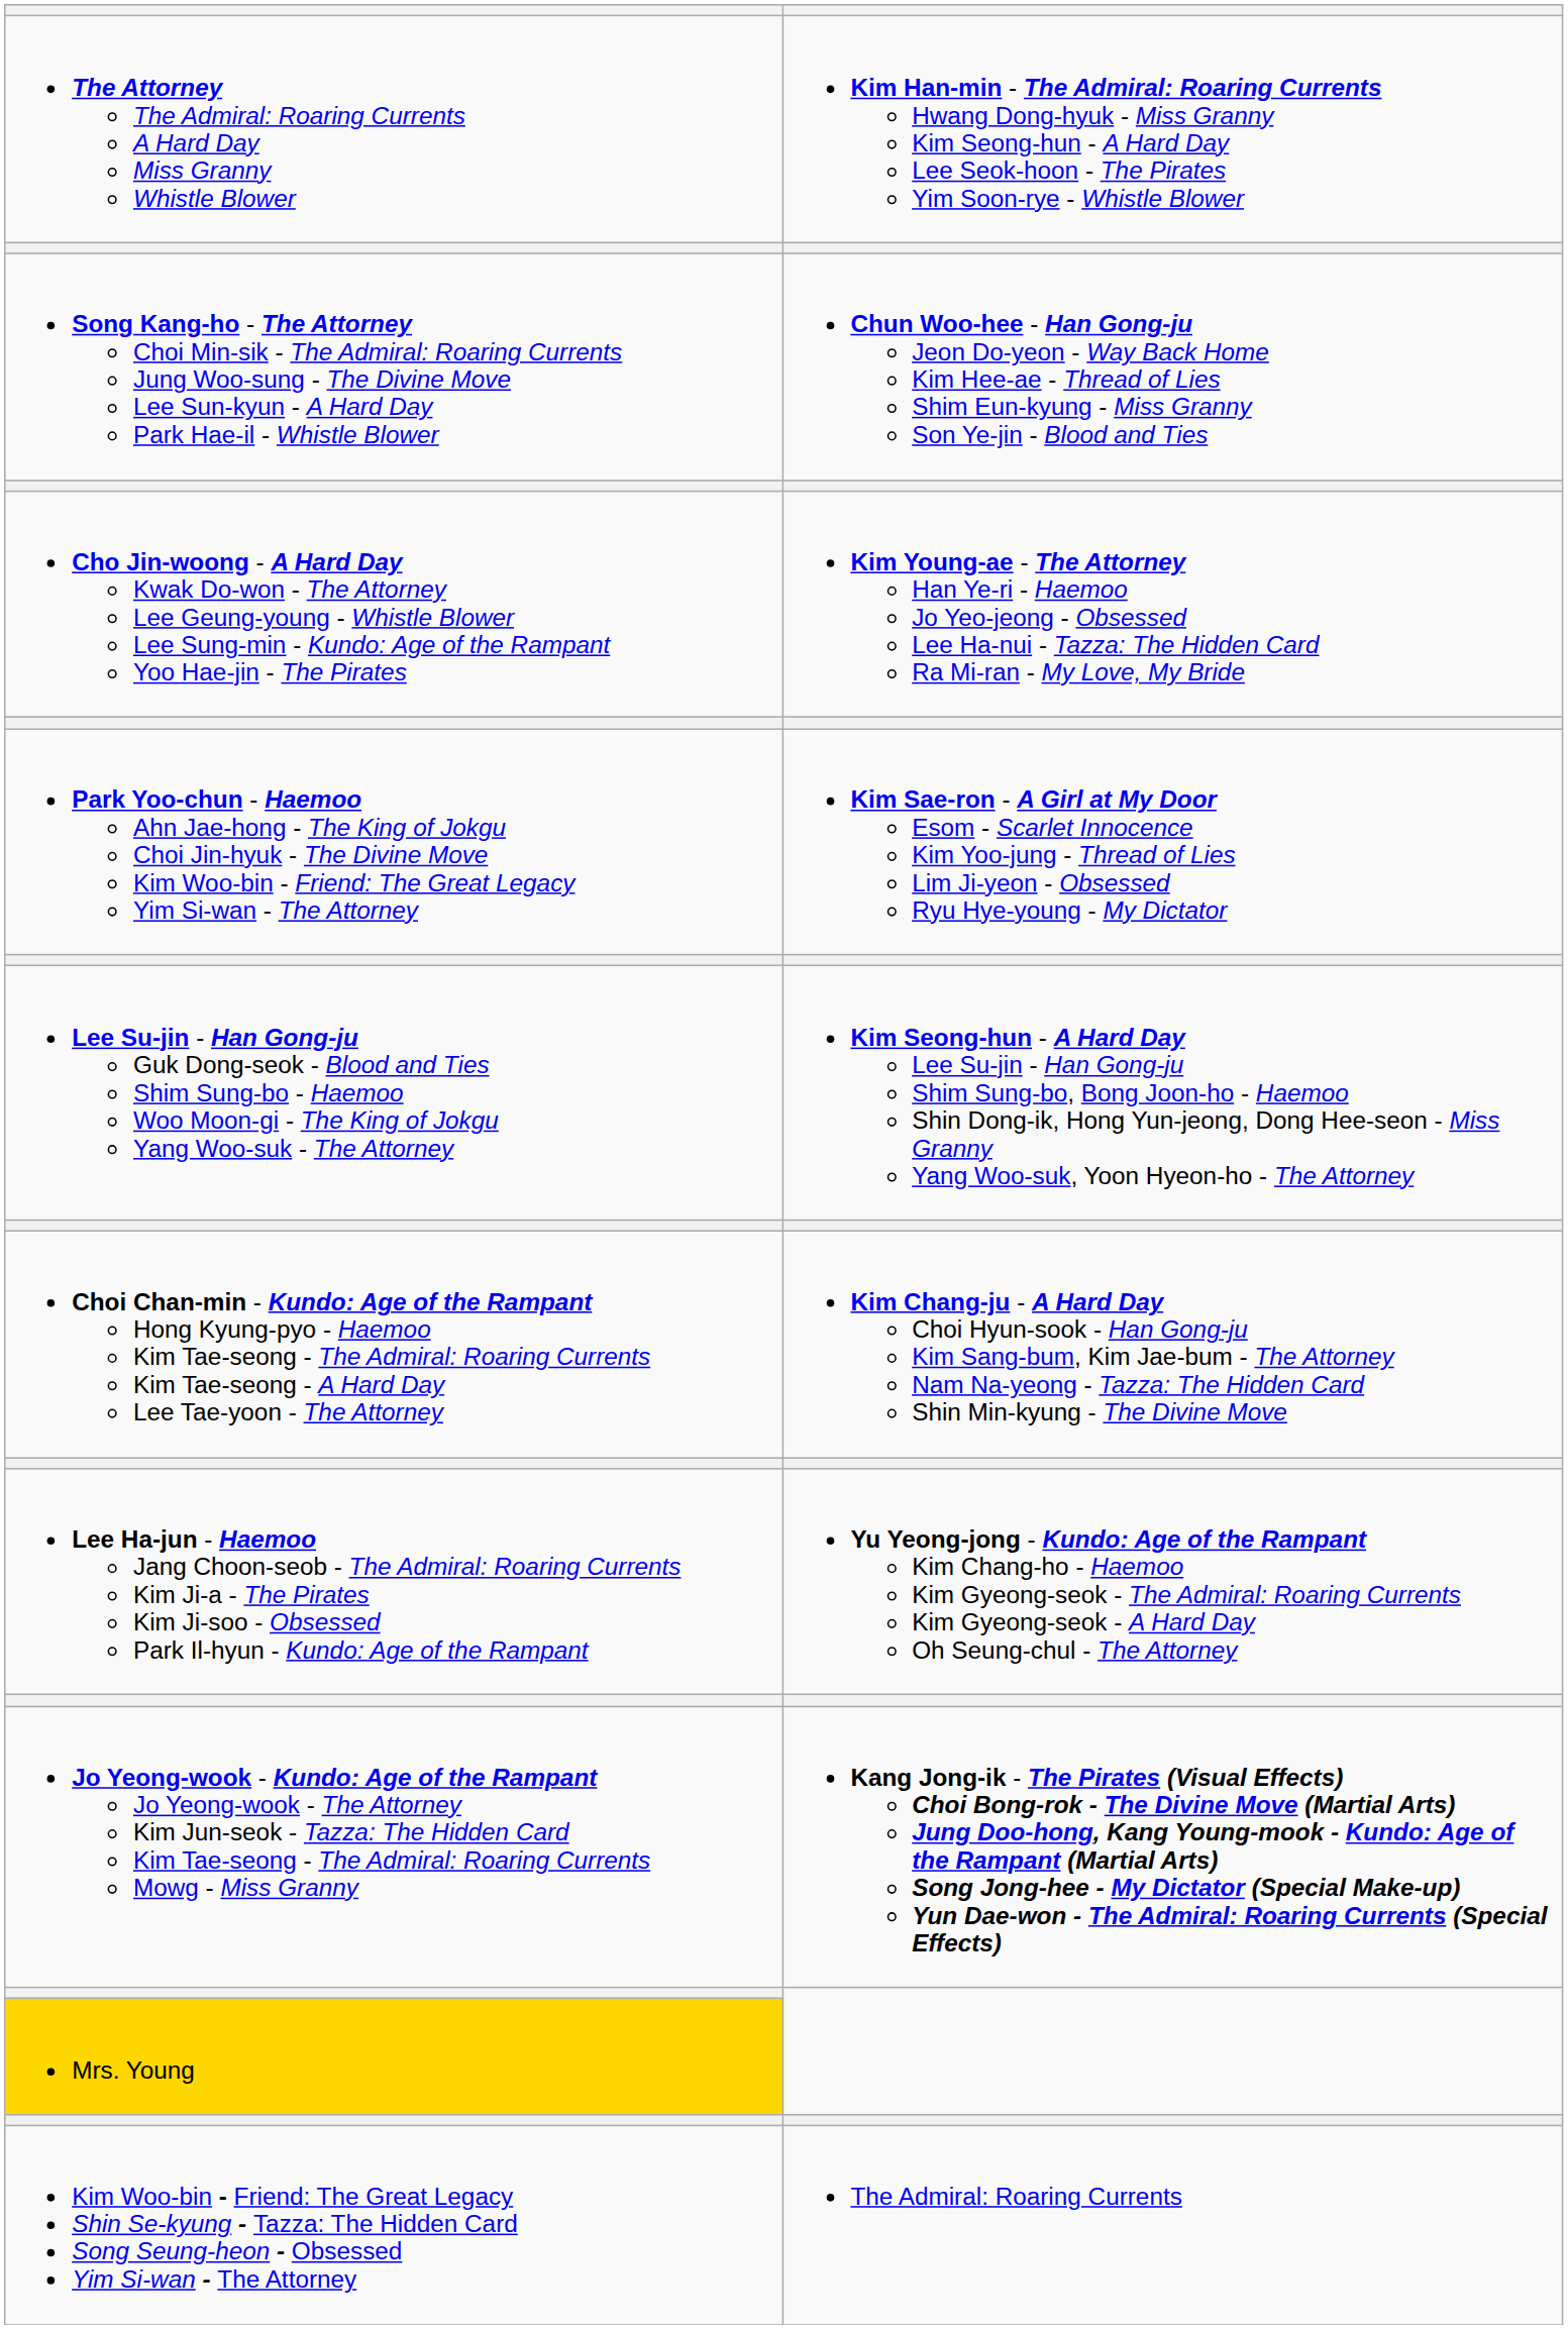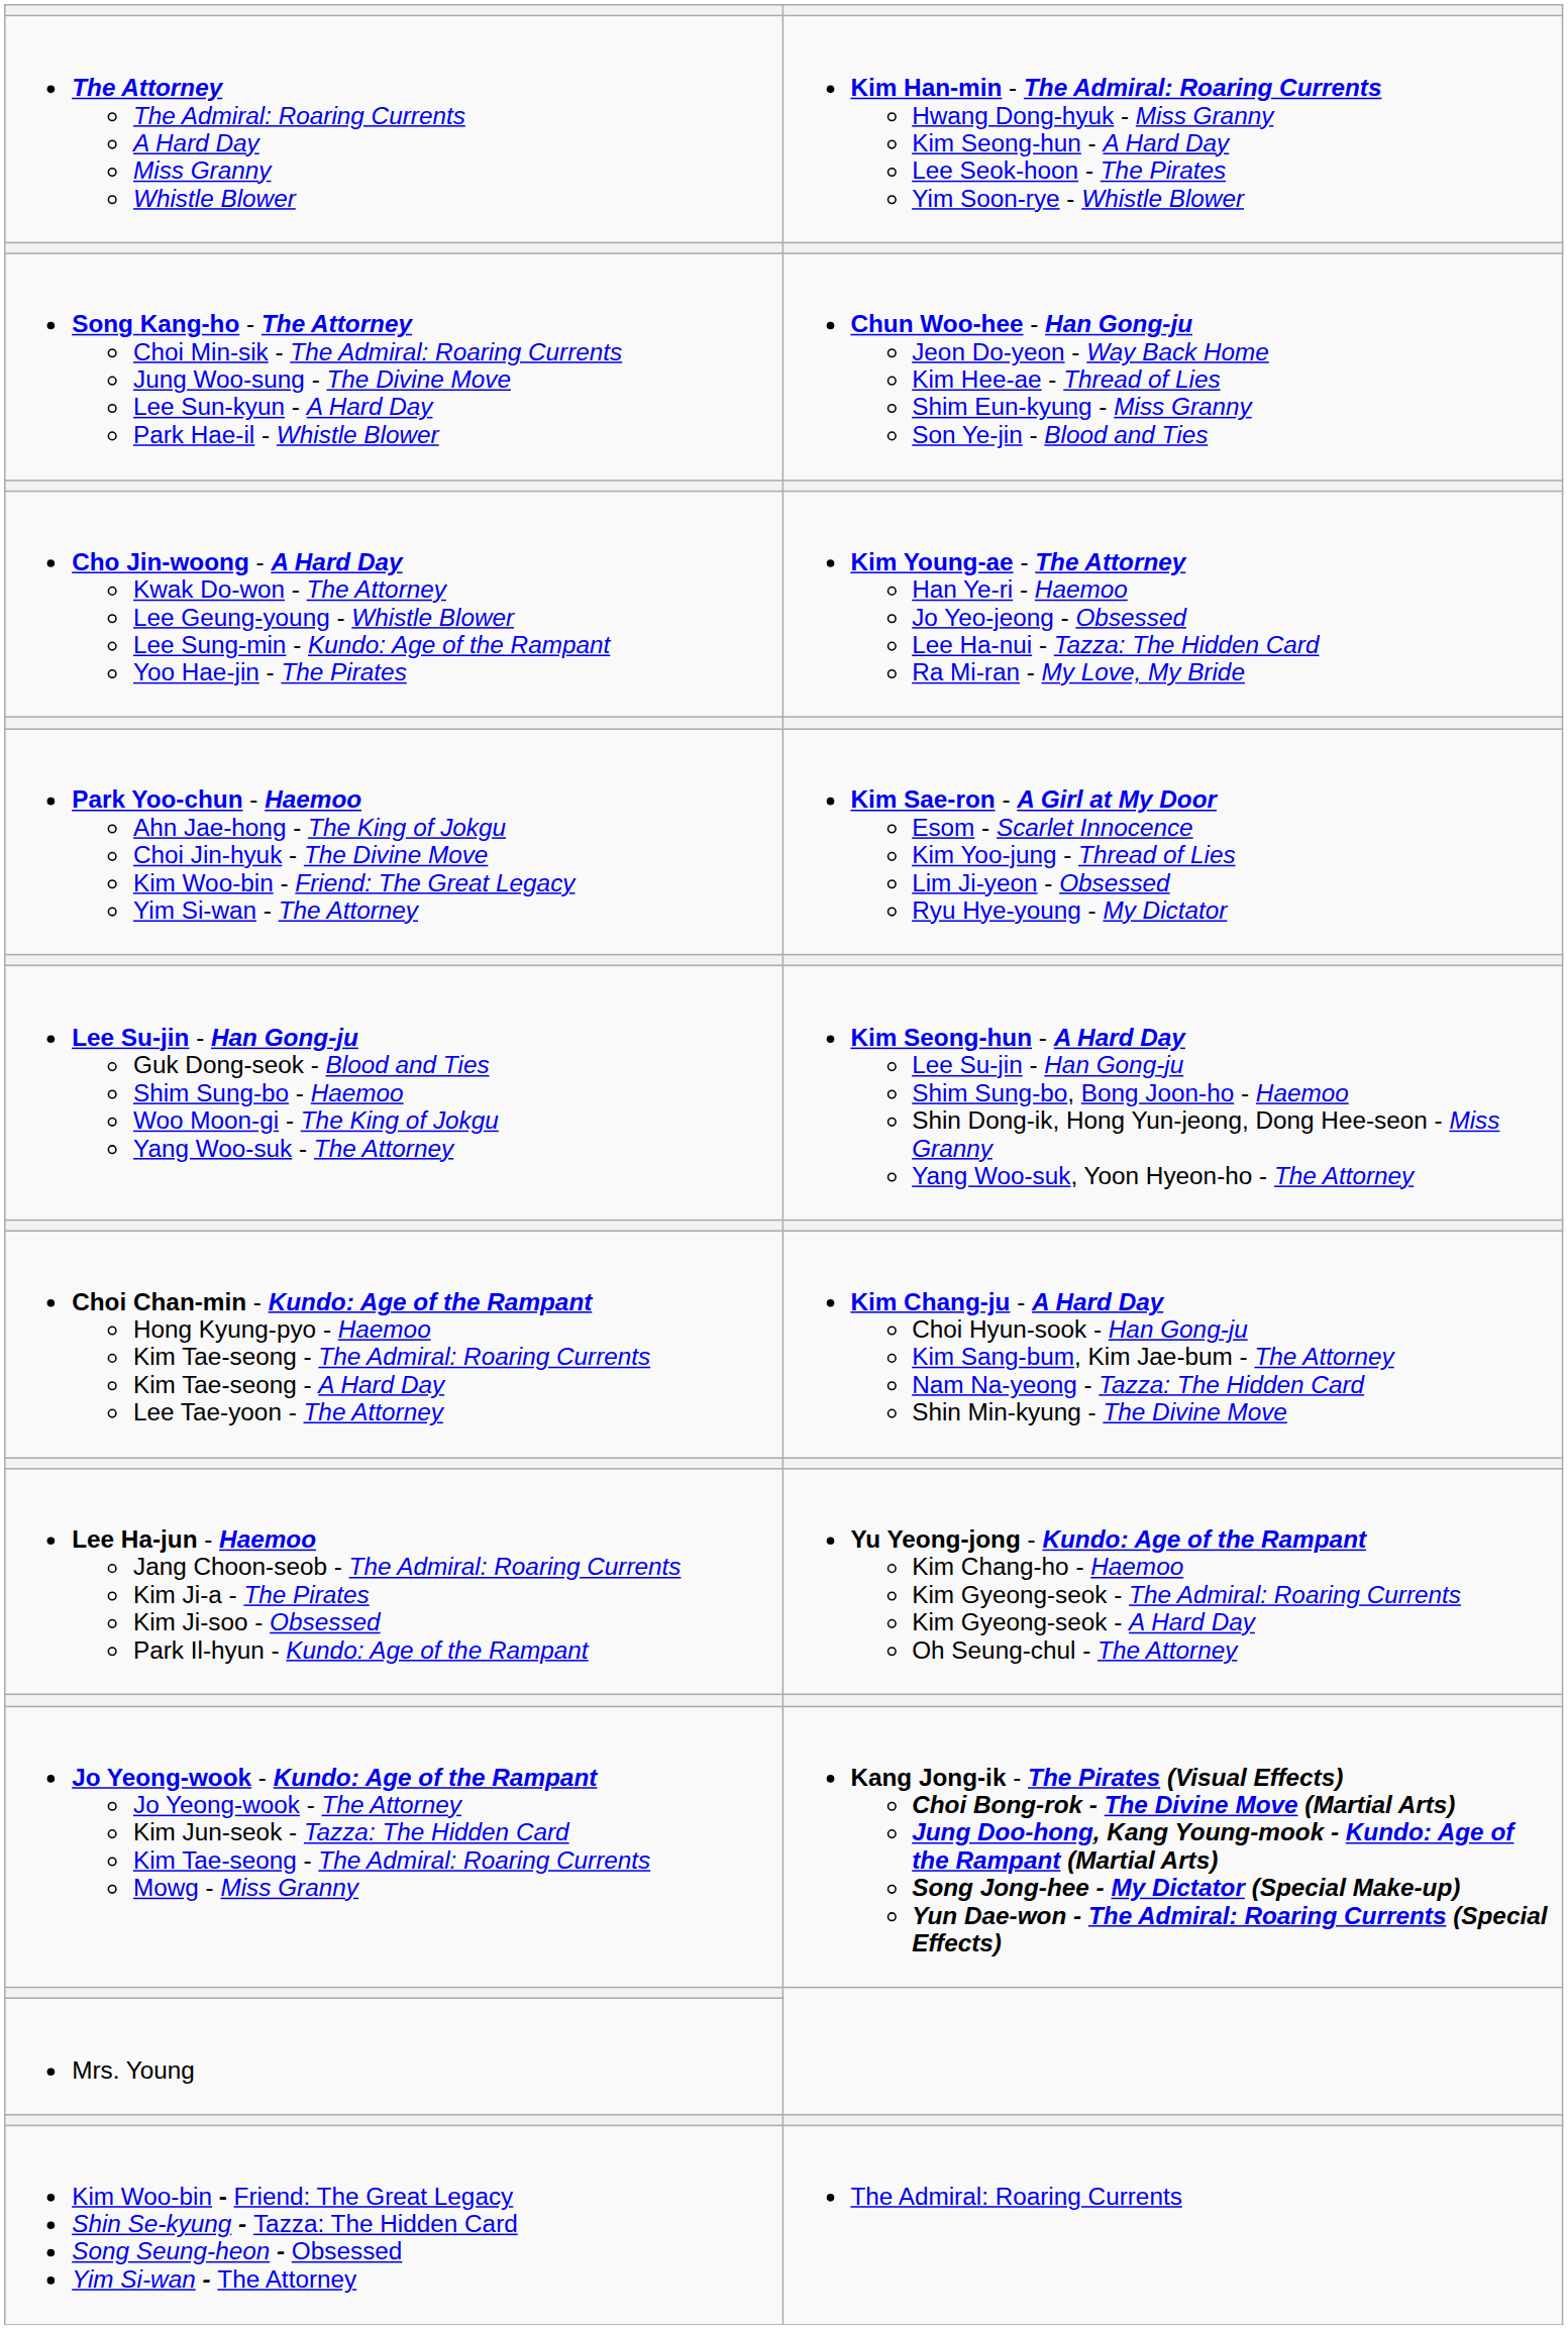Mrs. Young | column 1: gold background -> no background
